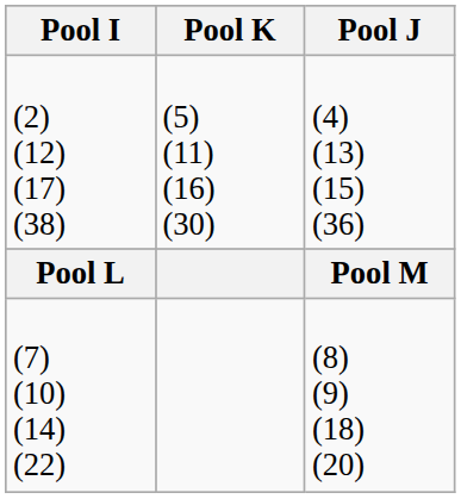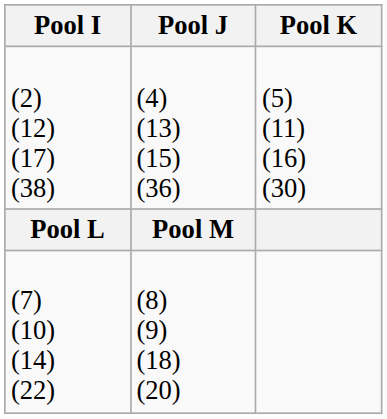columns swapped: Pool J <-> Pool K
